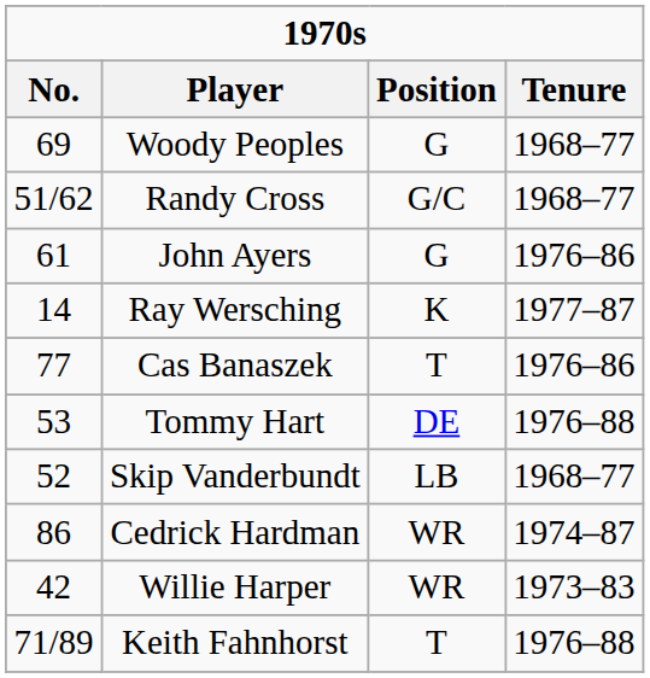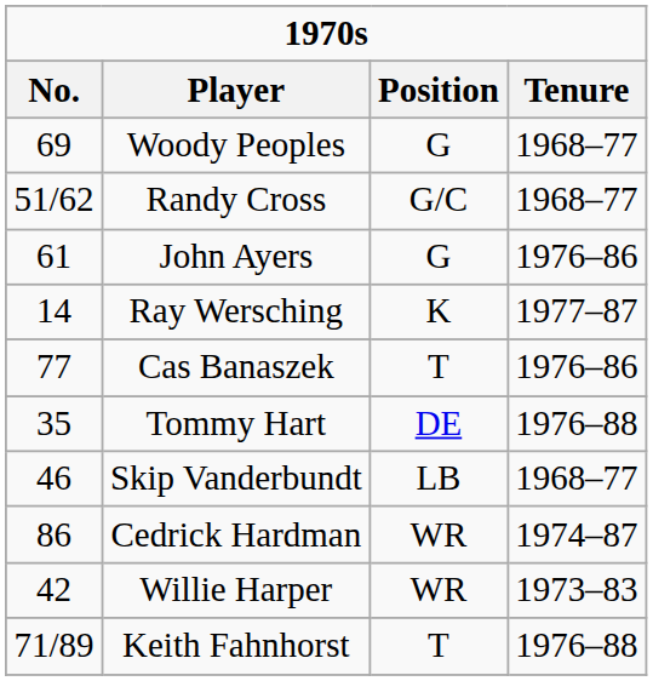Tommy Hart | No.: 53 -> 35
Skip Vanderbundt | No.: 52 -> 46
